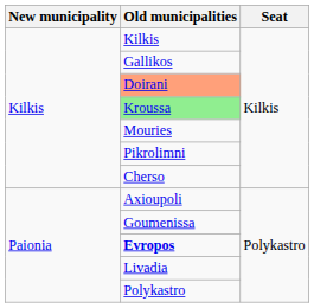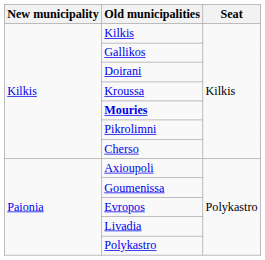Doirani | Old municipalities: lightsalmon background -> no background
Kroussa | Old municipalities: lightgreen background -> no background
Mouries | Old municipalities: normal -> bold
Evropos | Old municipalities: bold -> normal
